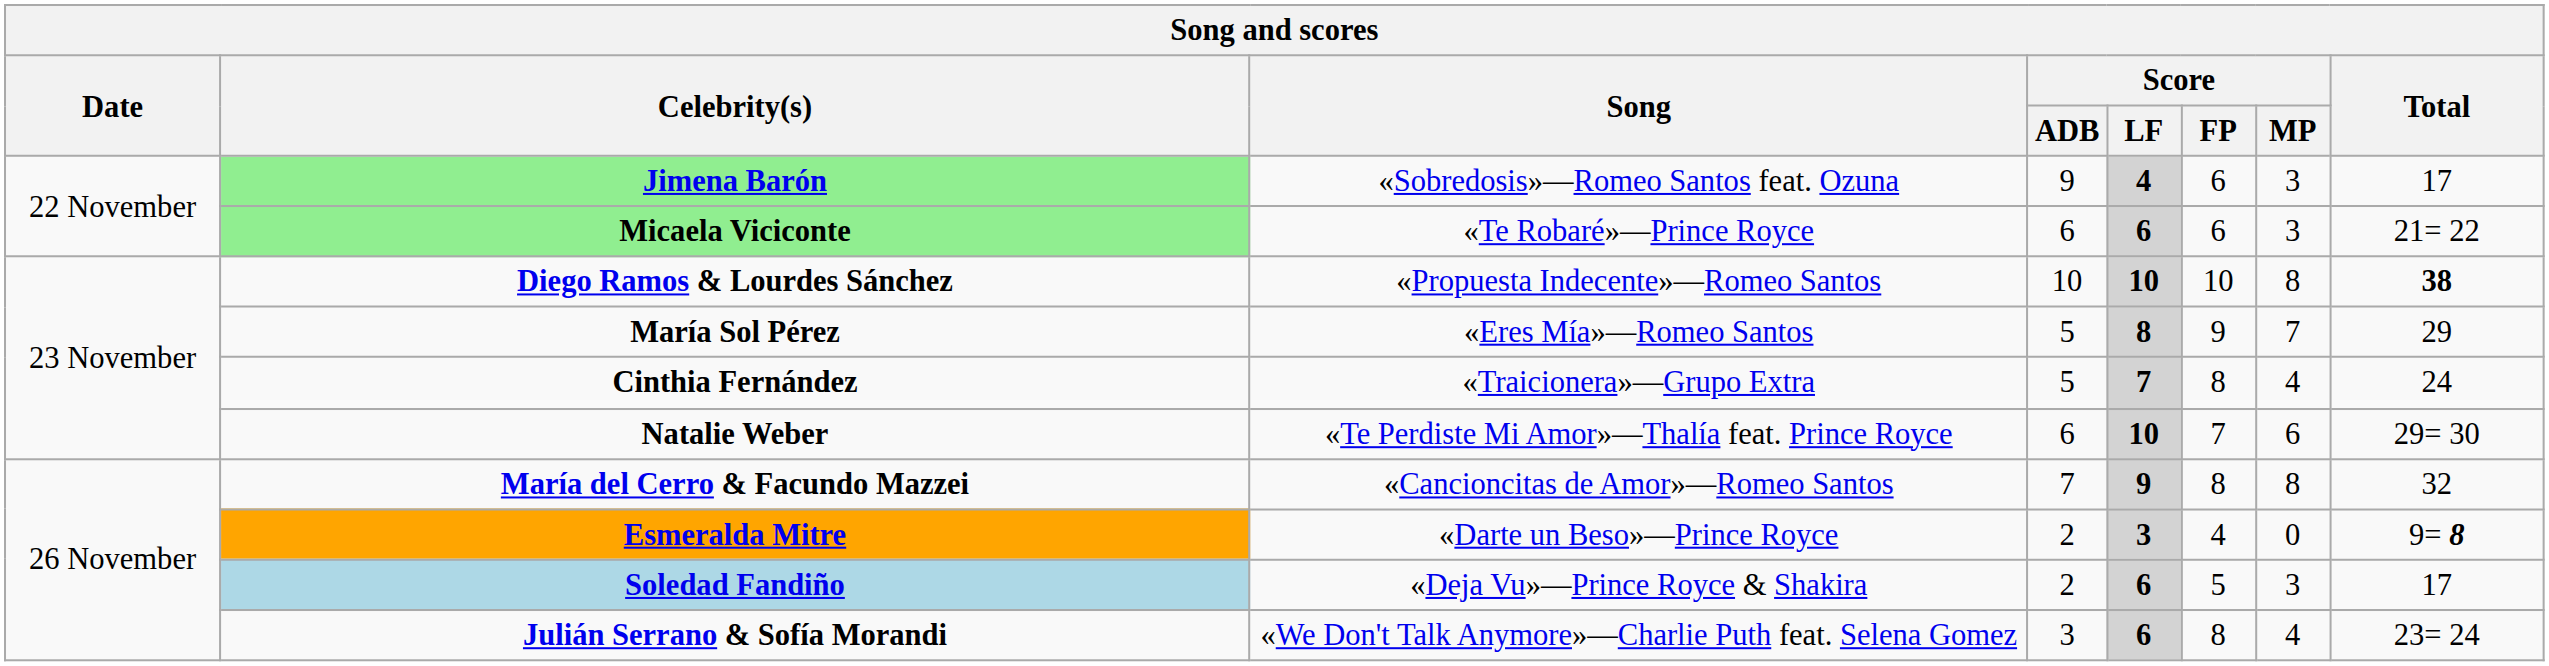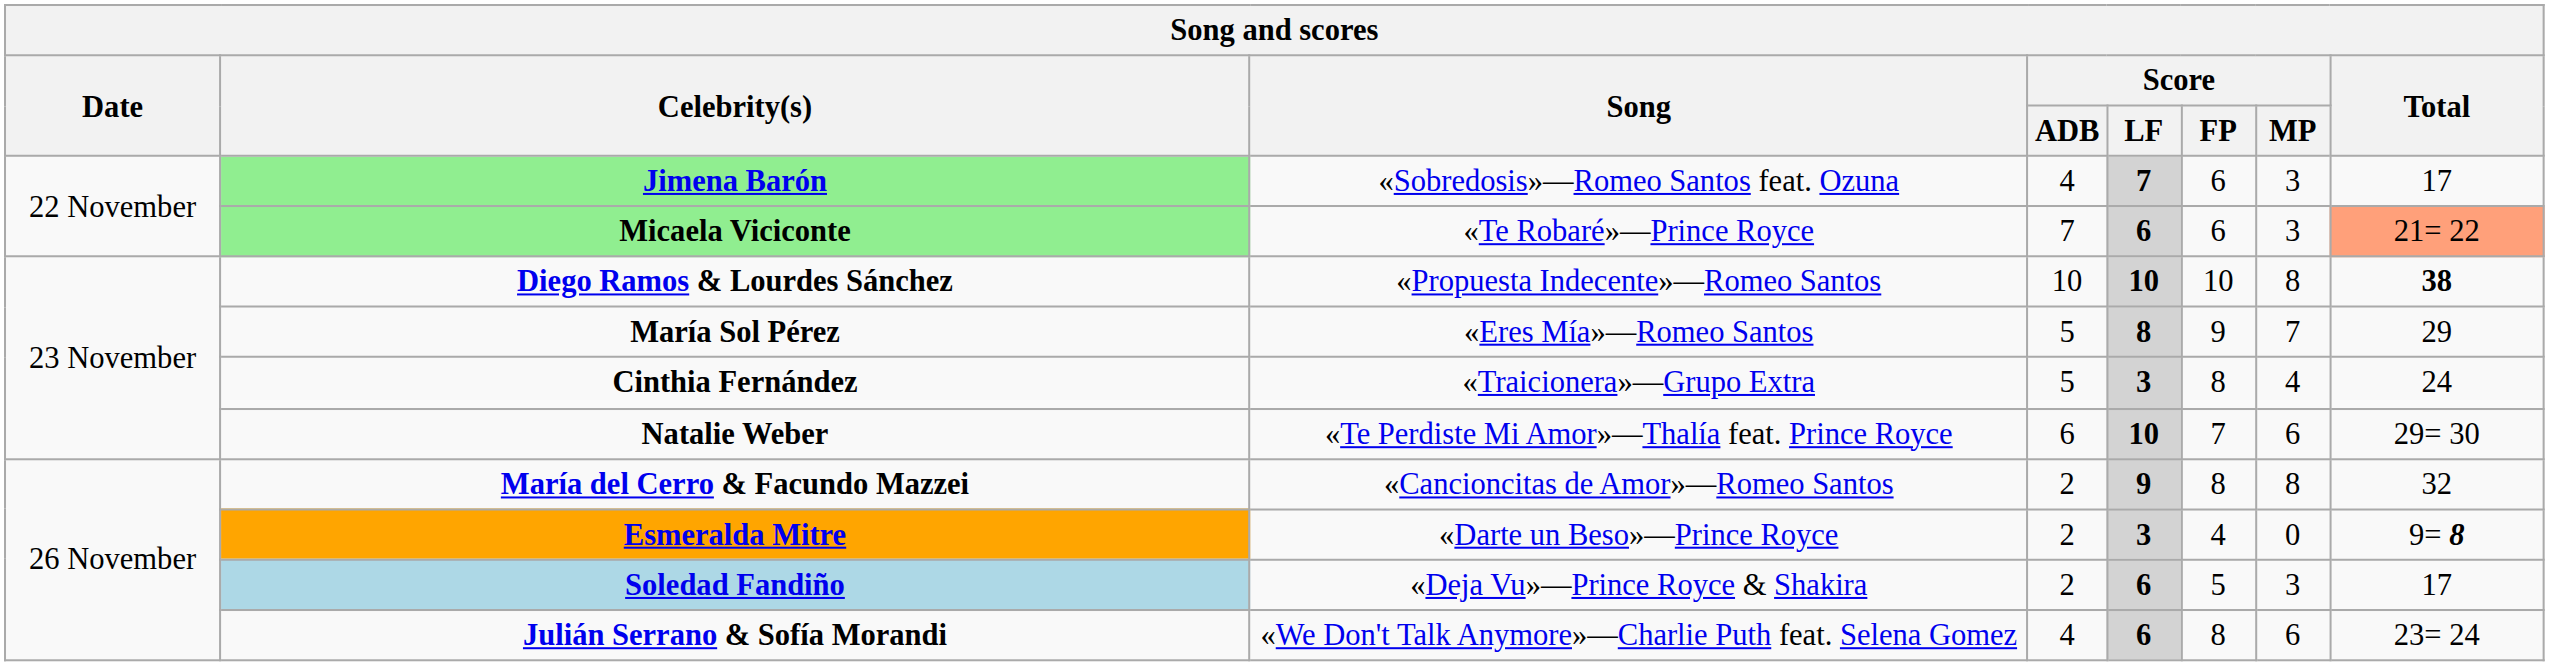Jimena Barón | Score / ADB: 9 -> 4
Jimena Barón | Score / LF: 4 -> 7
Micaela Viciconte | Score / ADB: 6 -> 7
Micaela Viciconte | Total: no background -> lightsalmon background
Cinthia Fernández | Score / LF: 7 -> 3
María del Cerro & Facundo Mazzei | Score / ADB: 7 -> 2
Julián Serrano & Sofía Morandi | Score / ADB: 3 -> 4
Julián Serrano & Sofía Morandi | Score / MP: 4 -> 6
